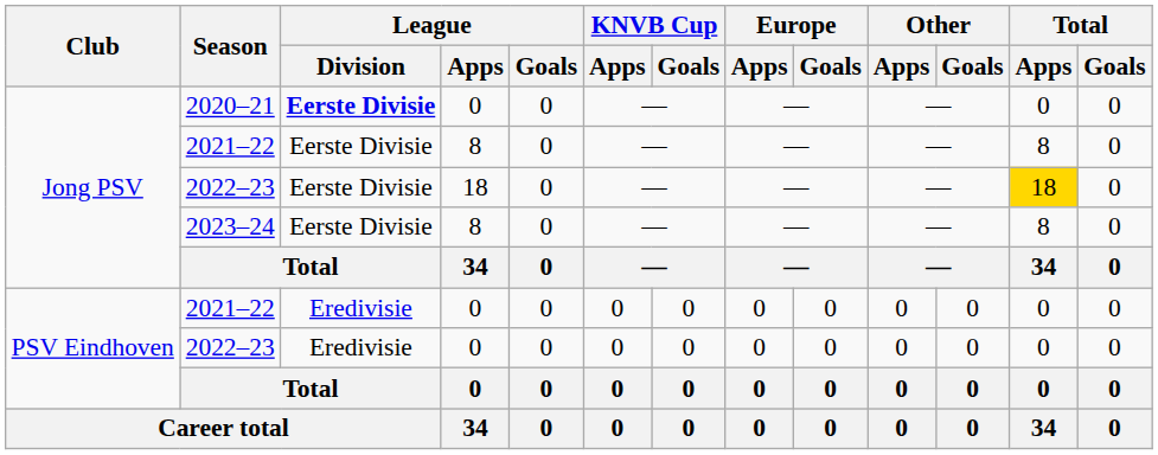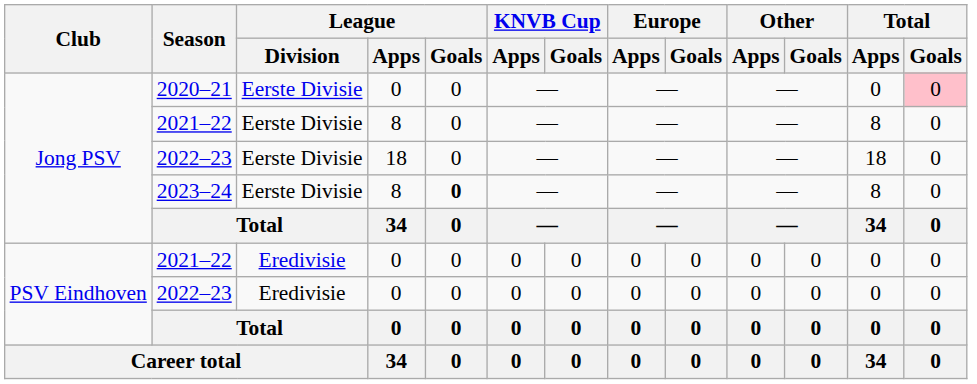2020–21 | League / Division: bold -> normal
2020–21 | Total / Goals: no background -> pink background
2022–23 / 18 | Total / Apps: gold background -> no background
2023–24 | League / Goals: normal -> bold
